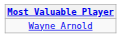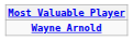row 2 | column 1: normal -> bold
